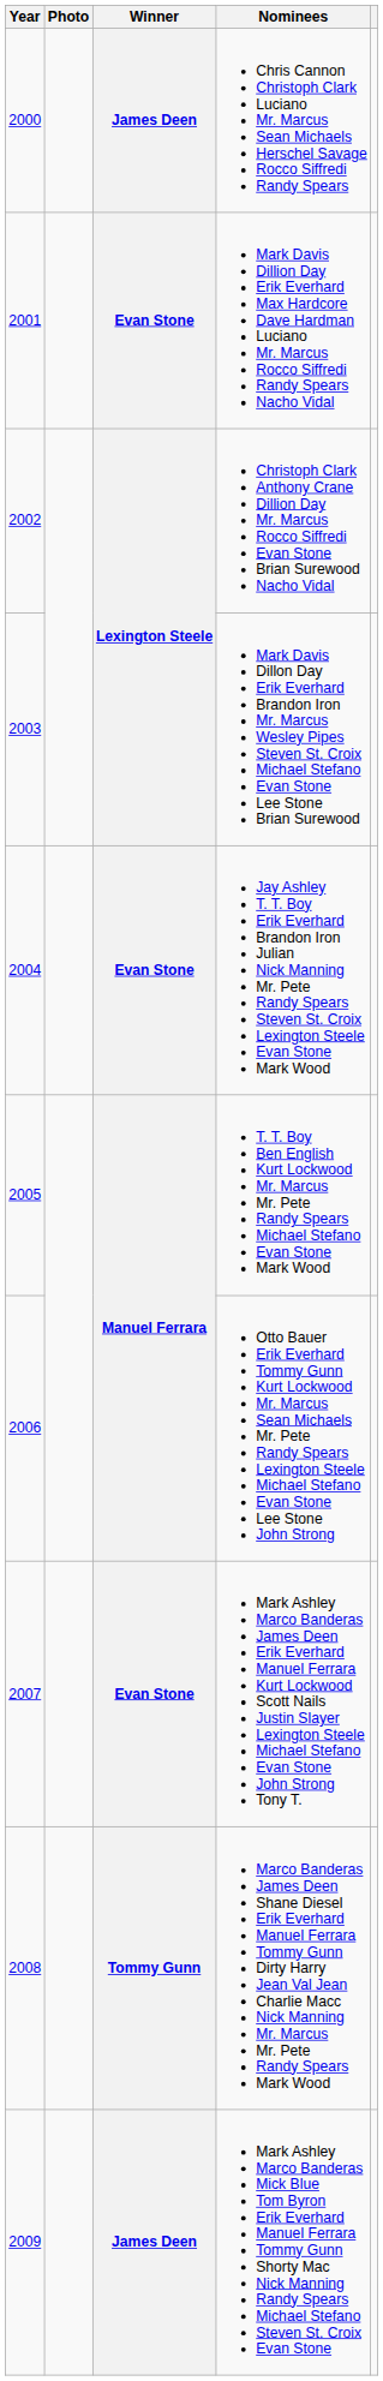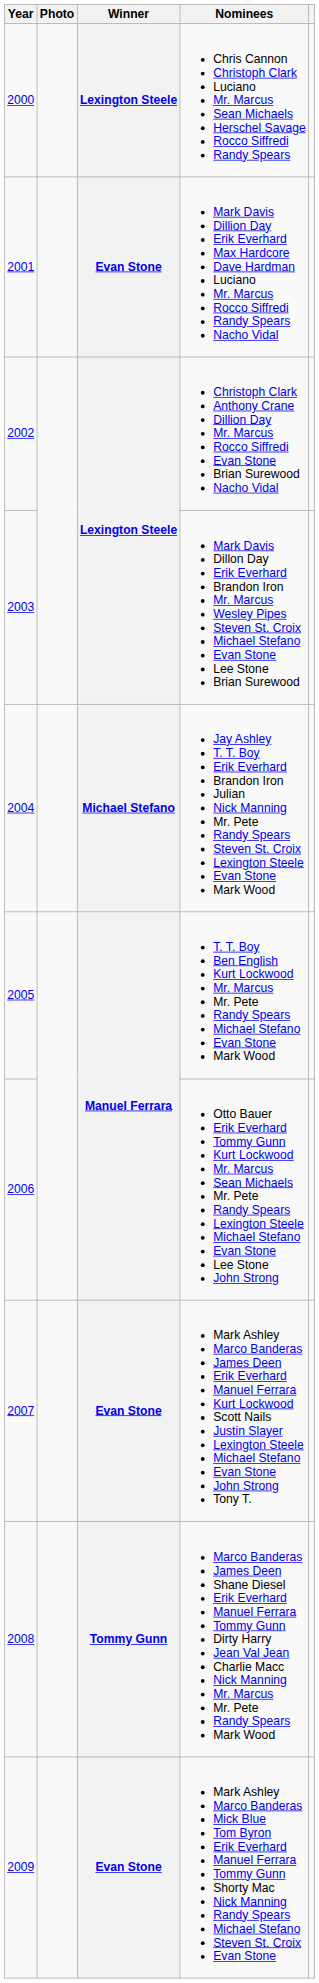row 2 | Winner: James Deen -> Lexington Steele
row 6 | Winner: Evan Stone -> Michael Stefano
row 11 | Winner: James Deen -> Evan Stone
